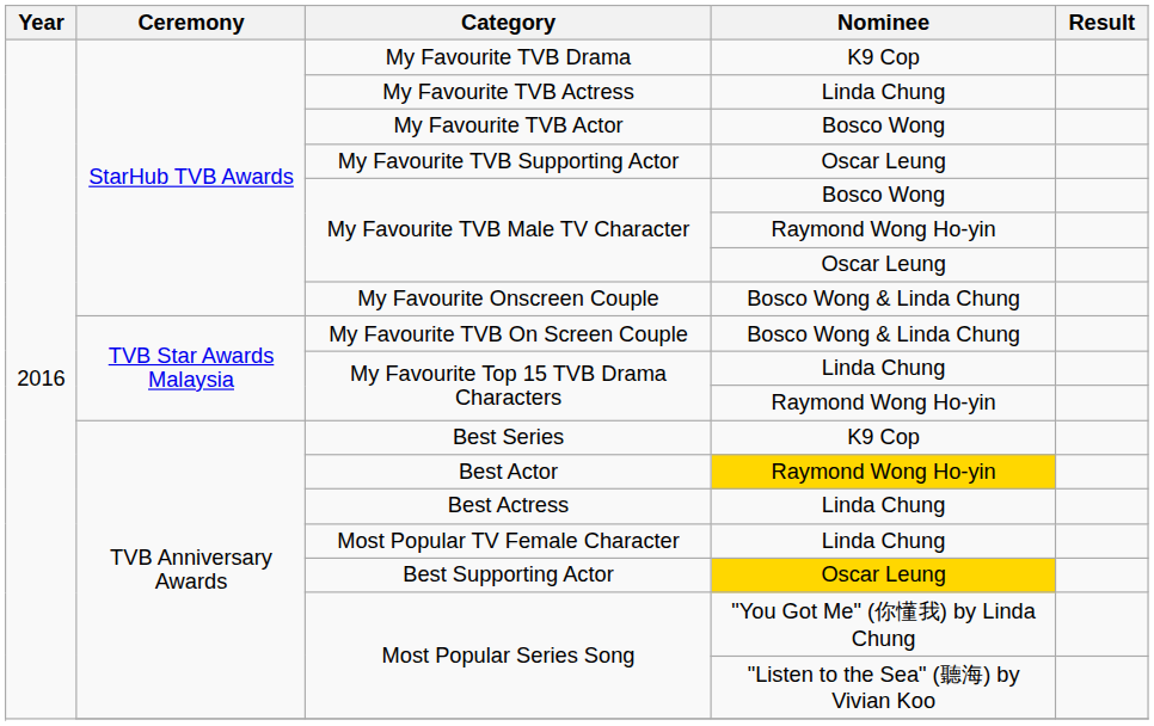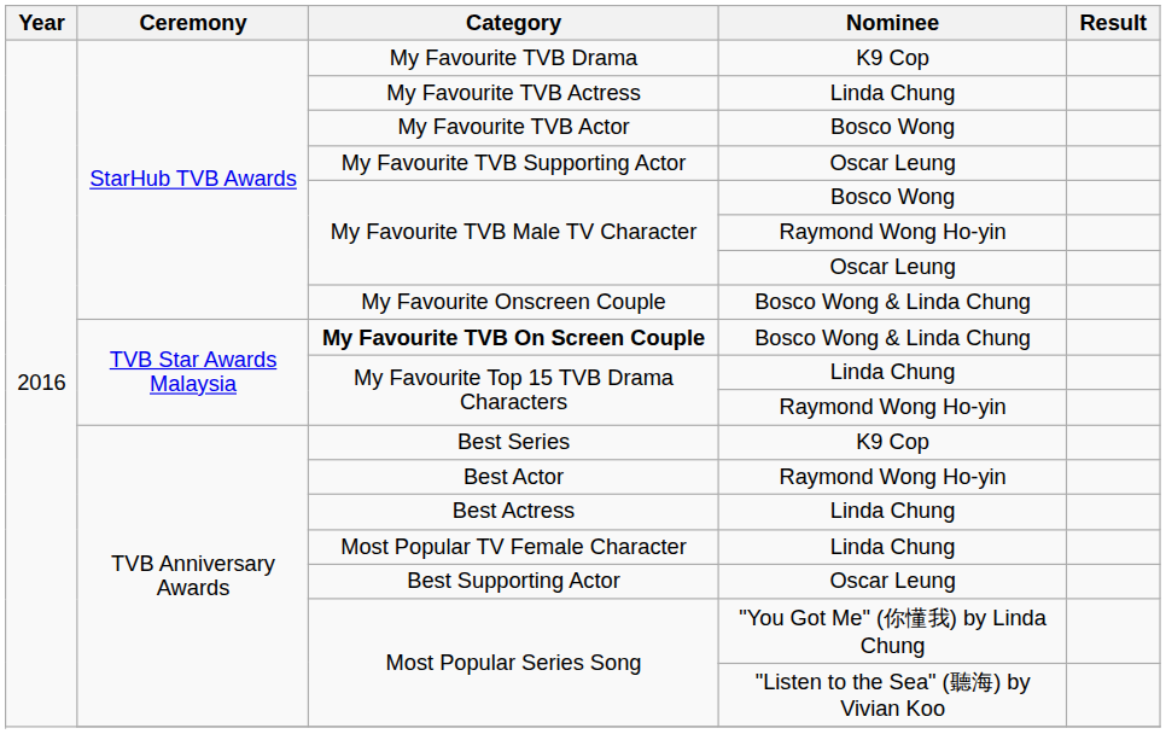My Favourite TVB On Screen Couple | Category: normal -> bold
Best Actor | Nominee: gold background -> no background
Best Supporting Actor | Nominee: gold background -> no background
